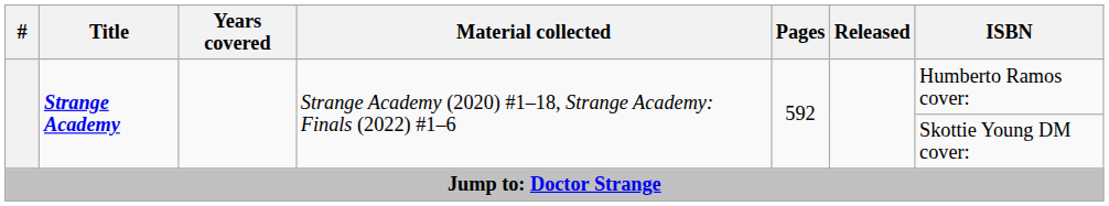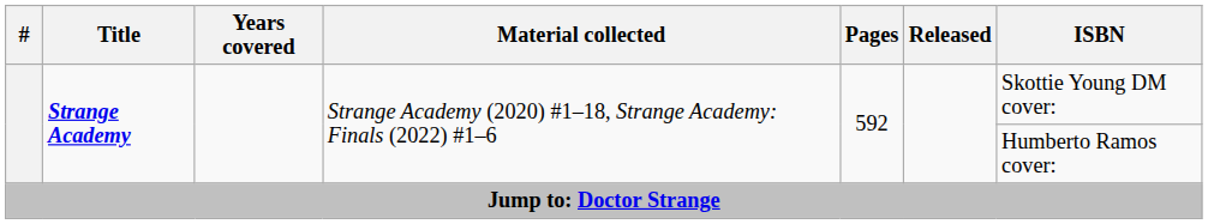row 2 | ISBN: Humberto Ramos cover: -> Skottie Young DM cover:
row 3 | ISBN: Skottie Young DM cover: -> Humberto Ramos cover:
